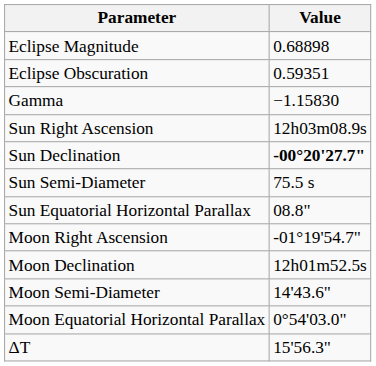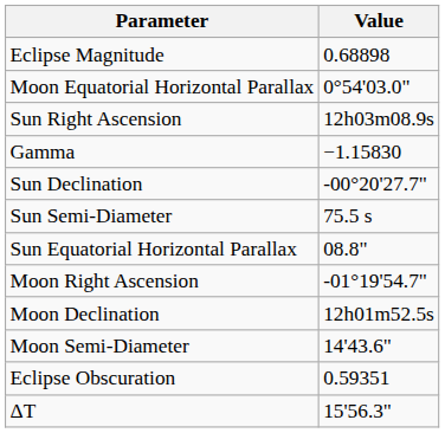rows swapped: Eclipse Obscuration <-> Moon Equatorial Horizontal Parallax
rows swapped: Gamma <-> Sun Right Ascension
Sun Declination | Value: bold -> normal
